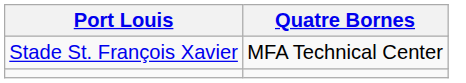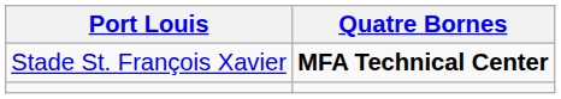Stade St. François Xavier | Quatre Bornes: normal -> bold
